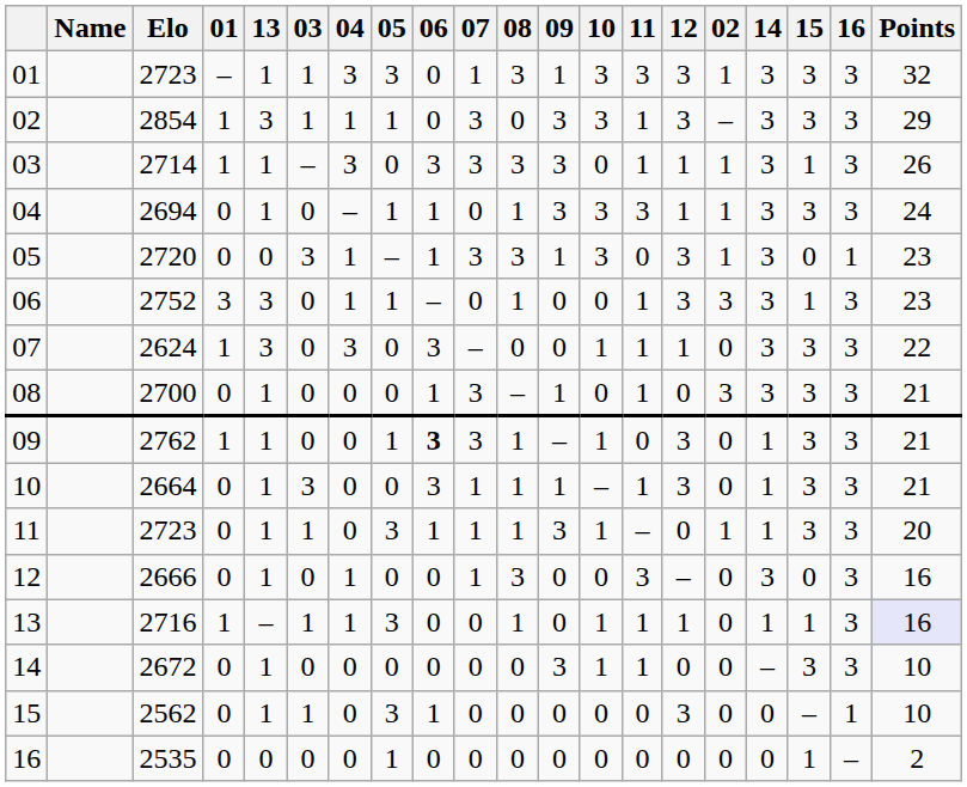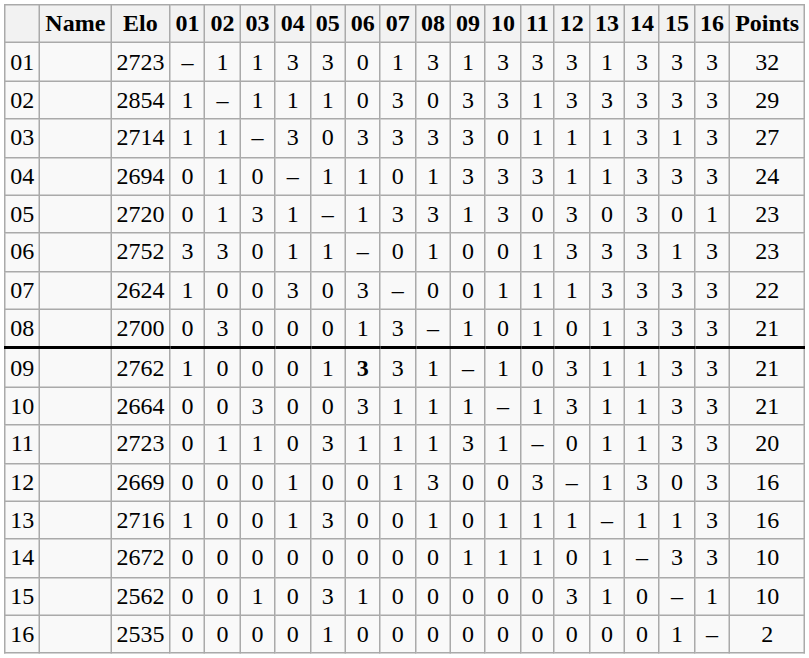columns swapped: 02 <-> 13
row 4 | Points: 26 -> 27
row 13 | Elo: 2666 -> 2669
row 14 | 03: 1 -> 0
row 14 | Points: lavender background -> no background
row 15 | 09: 3 -> 1
